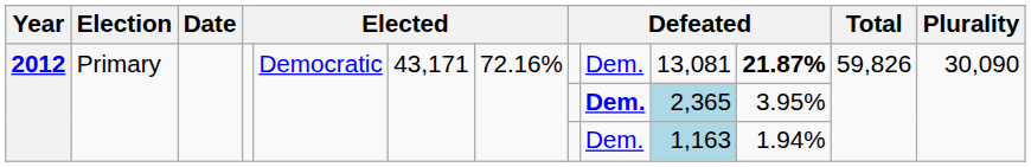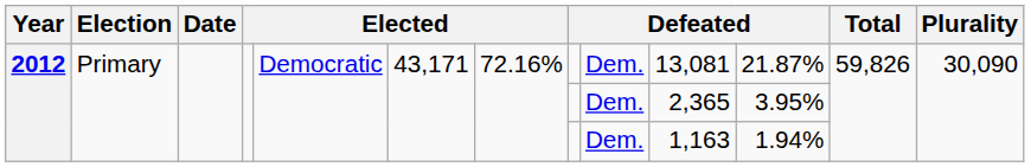row 2 | column 11: bold -> normal
row 3 | column 9: bold -> normal
row 3 | column 10: lightblue background -> no background
row 4 | column 10: lightblue background -> no background
